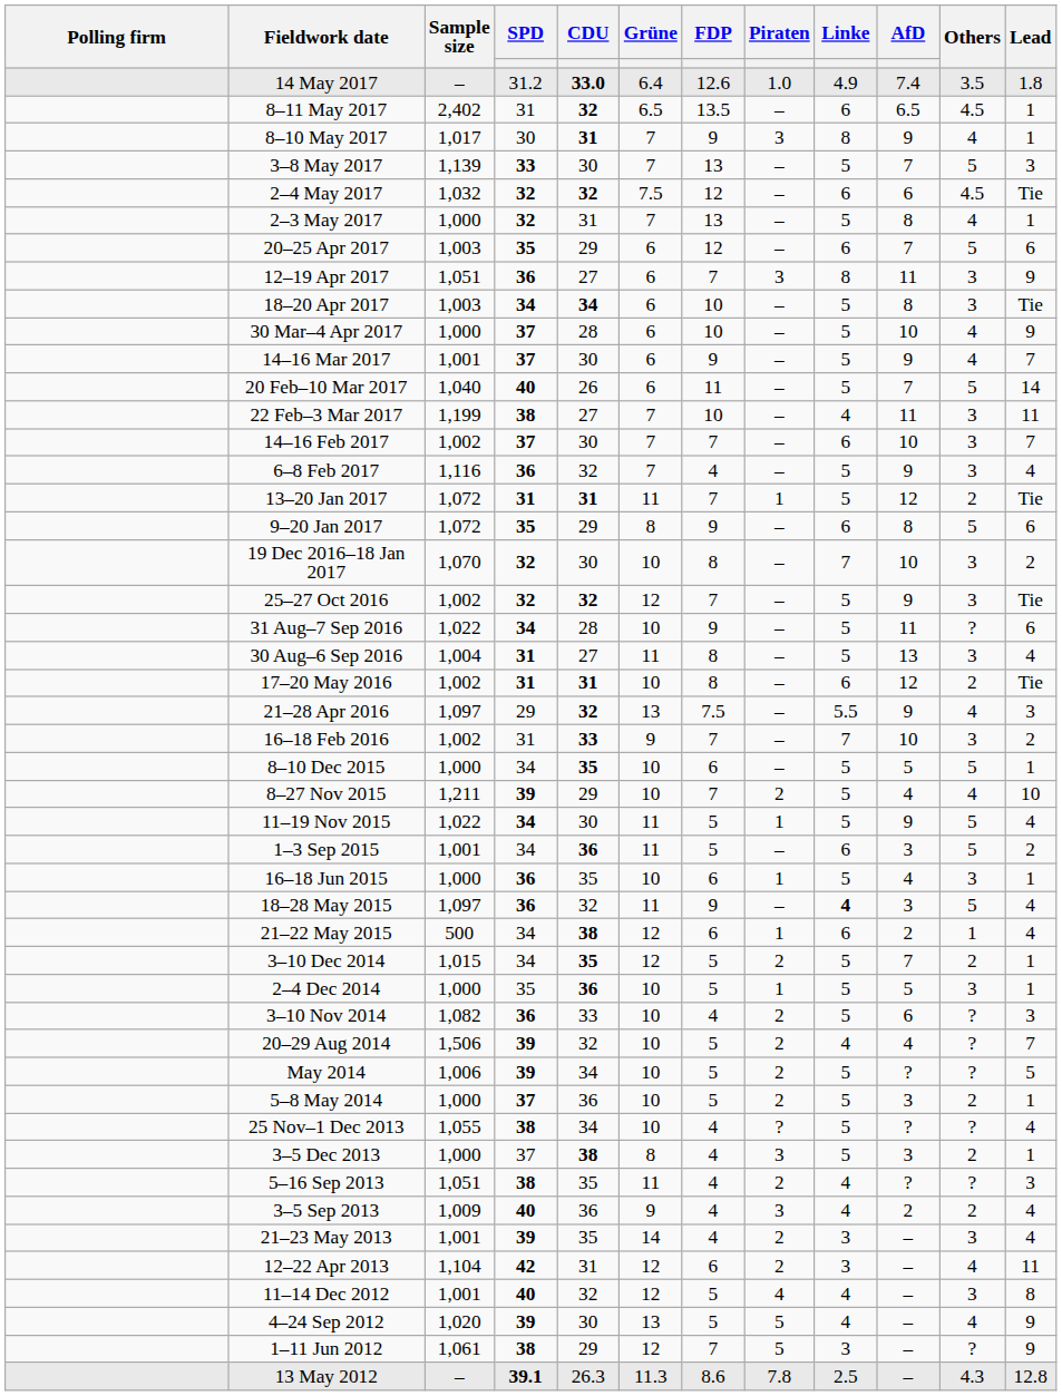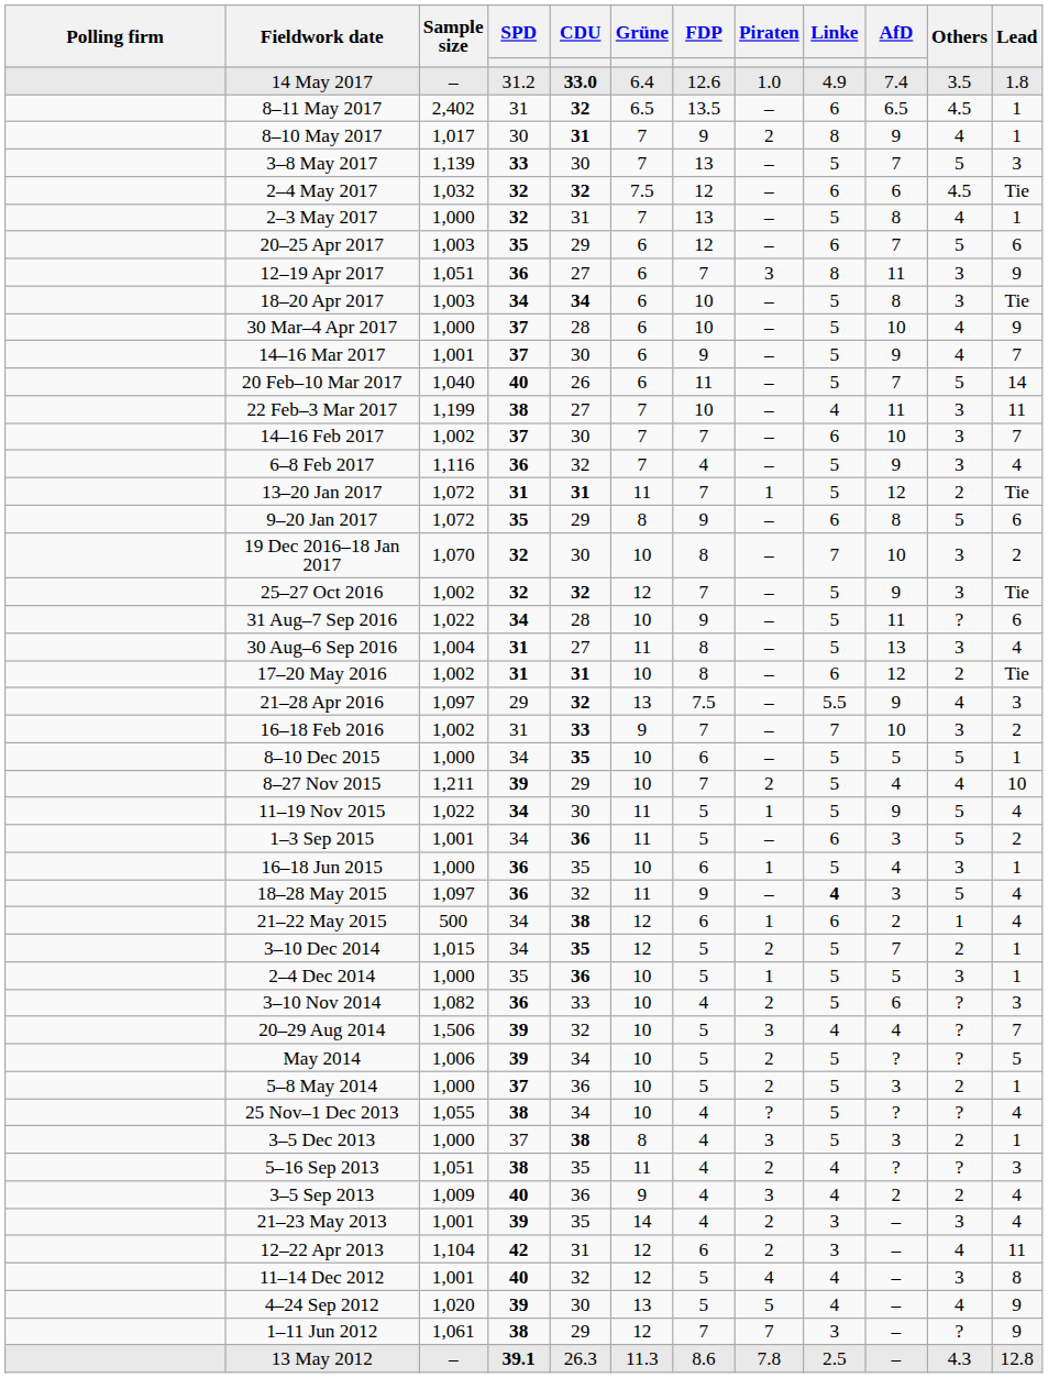8–10 May 2017 | Piraten: 3 -> 2
20–29 Aug 2014 | Piraten: 2 -> 3
1–11 Jun 2012 | Piraten: 5 -> 7
